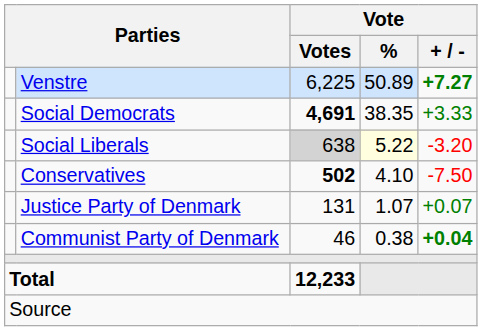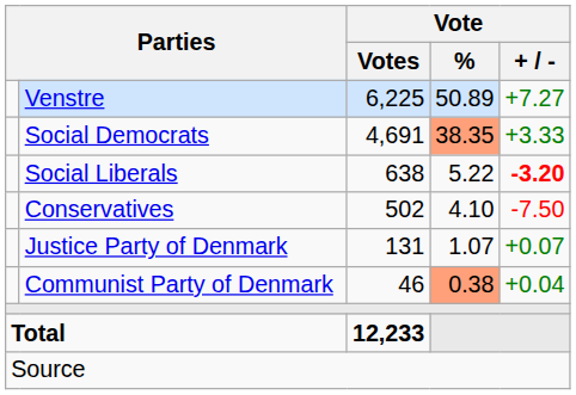Venstre | Vote / + / -: bold -> normal
Social Democrats | Vote / Votes: bold -> normal
Social Democrats | Vote / %: no background -> lightsalmon background
Social Liberals | Vote / Votes: lightgrey background -> no background
Social Liberals | Vote / %: lightyellow background -> no background
Social Liberals | Vote / + / -: normal -> bold
Conservatives | Vote / Votes: bold -> normal
Communist Party of Denmark | Vote / %: no background -> lightsalmon background
Communist Party of Denmark | Vote / + / -: bold -> normal
